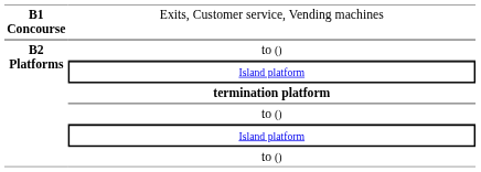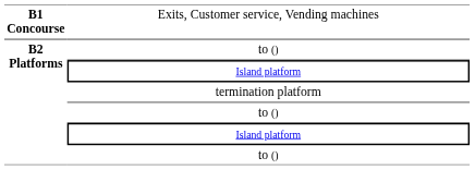termination platform | column 2: bold -> normal
